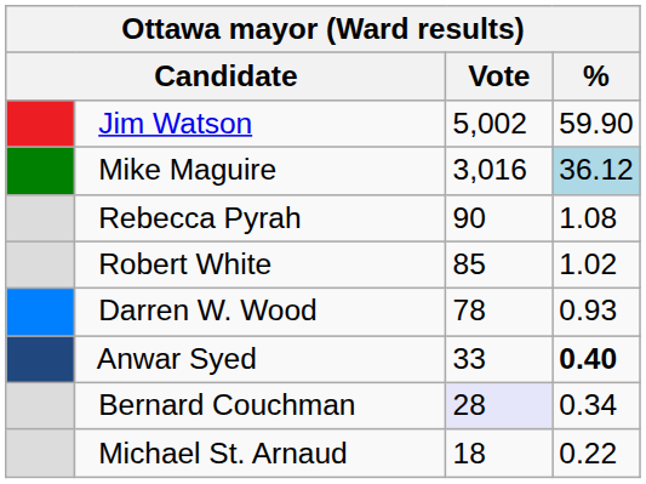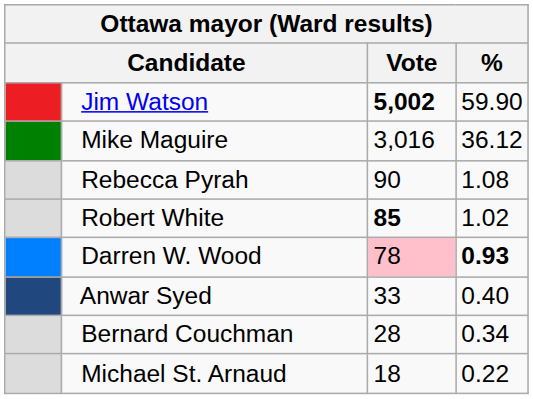Jim Watson | Vote: normal -> bold
Mike Maguire | %: lightblue background -> no background
Robert White | Vote: normal -> bold
Darren W. Wood | Vote: no background -> pink background
Darren W. Wood | %: normal -> bold
Anwar Syed | %: bold -> normal
Bernard Couchman | Vote: lavender background -> no background
